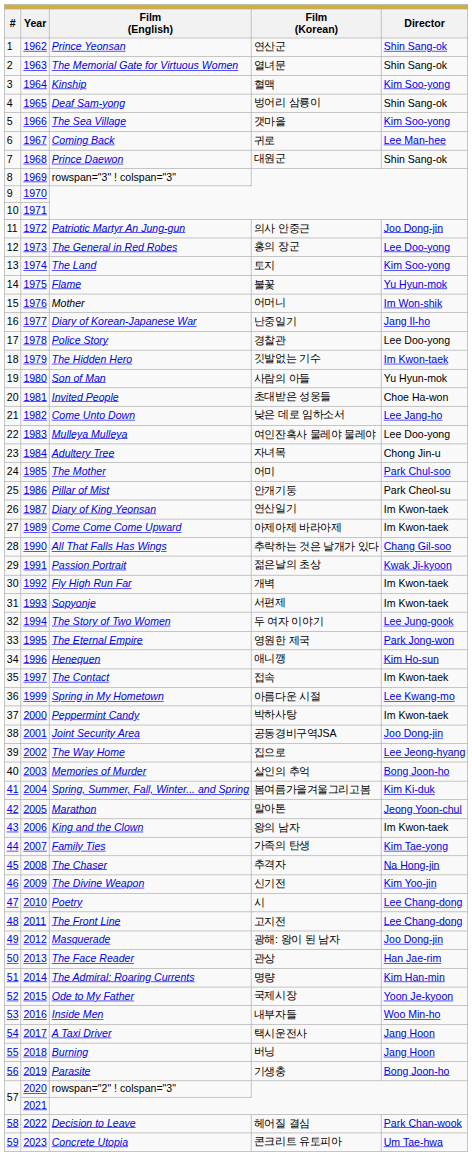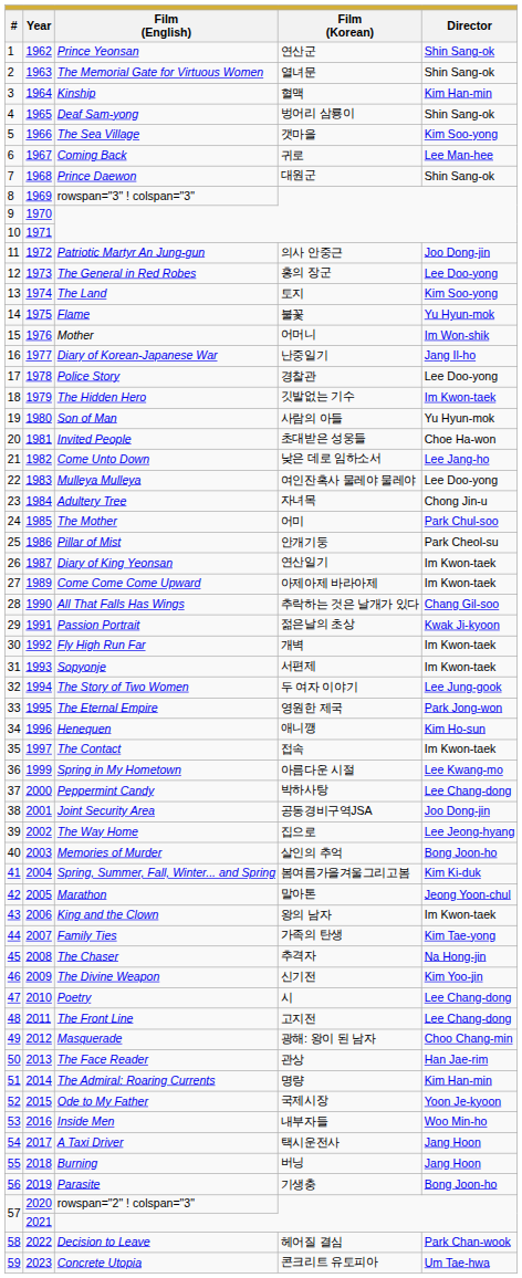Kinship | Director: Kim Soo-yong -> Kim Han-min
Peppermint Candy | Director: Im Kwon-taek -> Lee Chang-dong
Masquerade | Director: Joo Dong-jin -> Choo Chang-min
